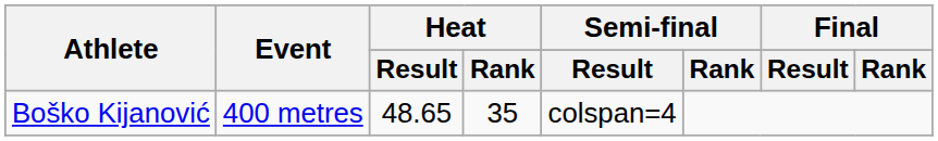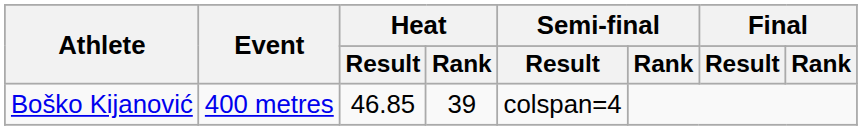Boško Kijanović | Heat / Result: 48.65 -> 46.85
Boško Kijanović | Heat / Rank: 35 -> 39
